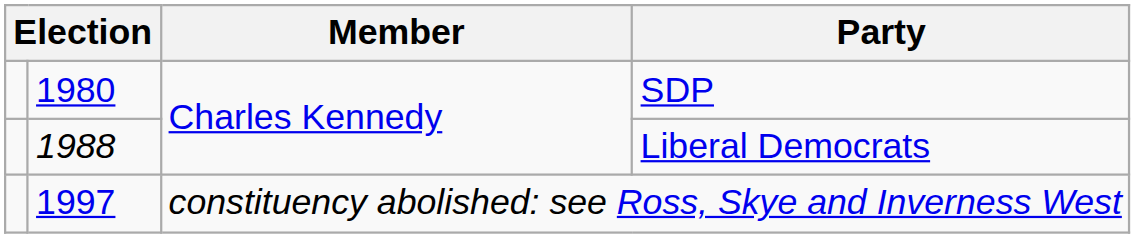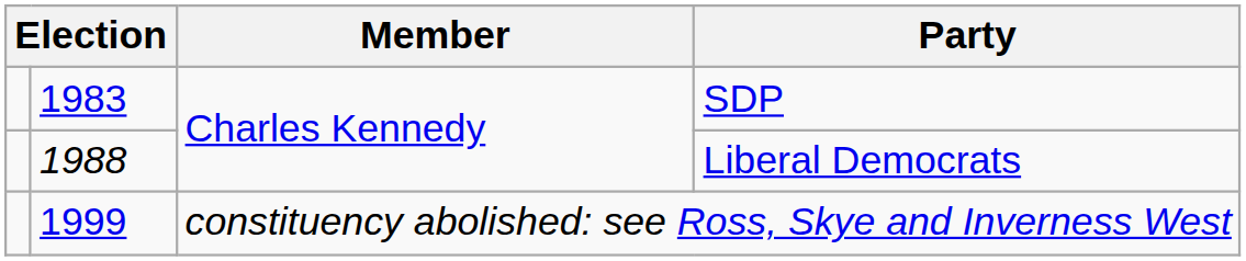SDP | column 2: 1980 -> 1983
constituency abolished: see Ross, Skye and Inverness West | column 2: 1997 -> 1999
